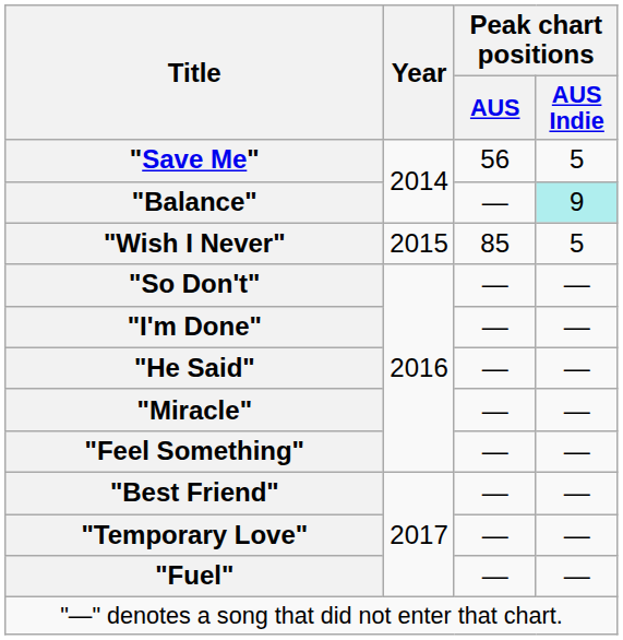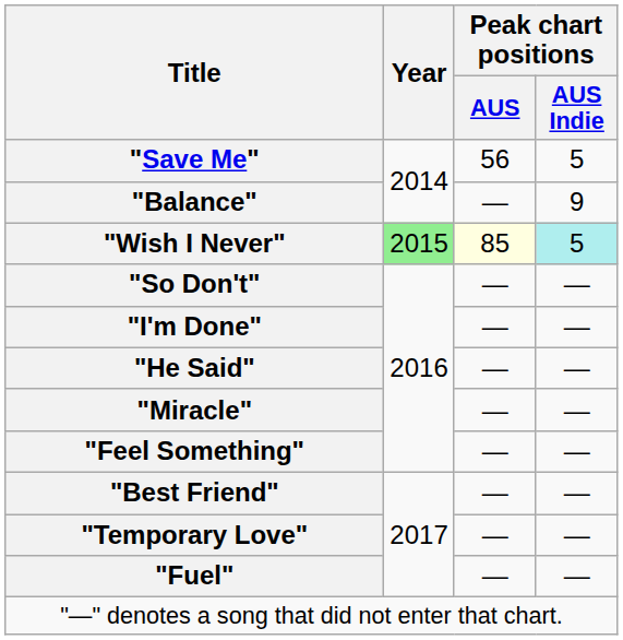"Balance" | Peak chart positions / AUS Indie: paleturquoise background -> no background
"Wish I Never" | Year: no background -> lightgreen background
"Wish I Never" | Peak chart positions / AUS: no background -> lightyellow background
"Wish I Never" | Peak chart positions / AUS Indie: no background -> paleturquoise background
